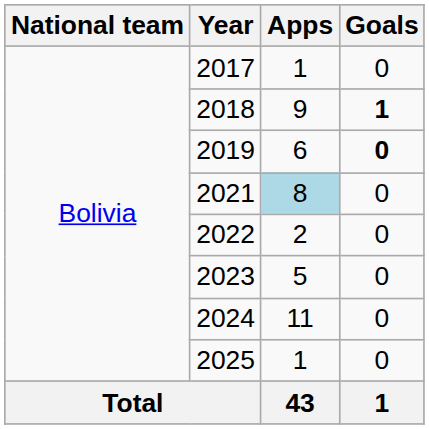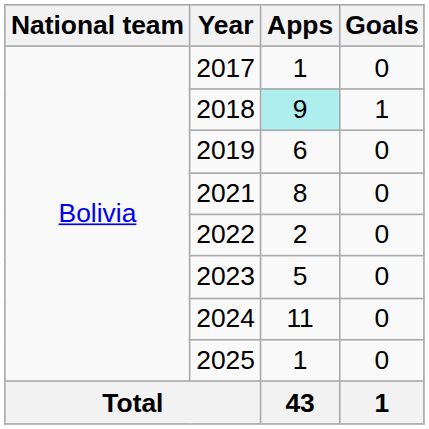2018 | Apps: no background -> paleturquoise background
2018 | Goals: bold -> normal
2019 | Goals: bold -> normal
2021 | Apps: lightblue background -> no background
